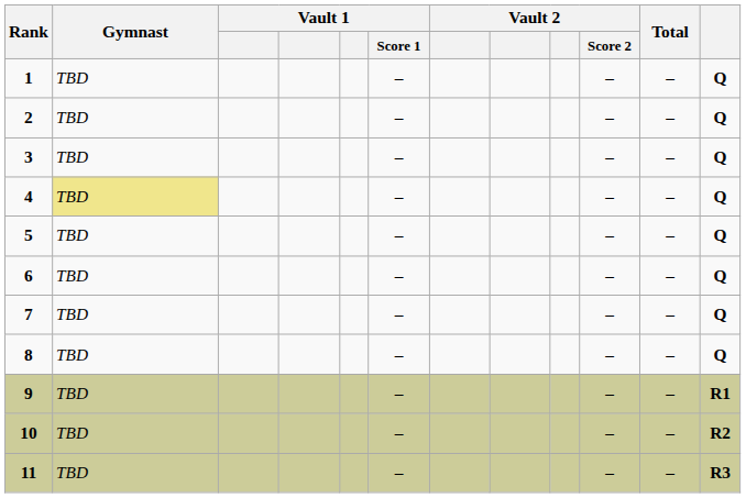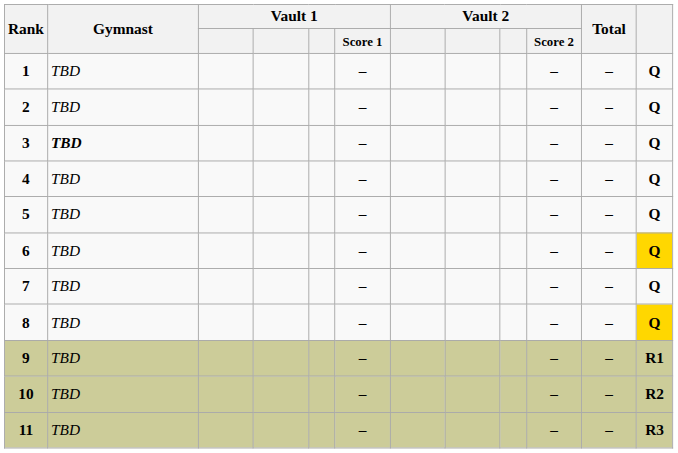3 | Gymnast: normal -> bold
4 | Gymnast: khaki background -> no background
6 | column 12: no background -> gold background
8 | column 12: no background -> gold background
